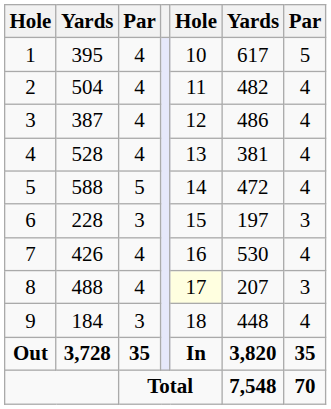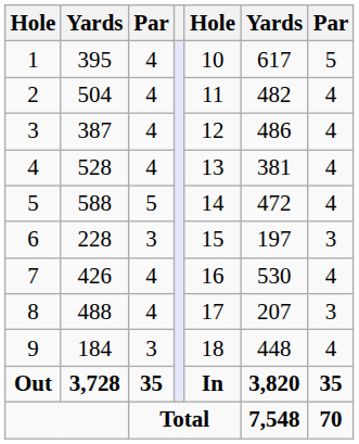8 | column 5: lightyellow background -> no background
